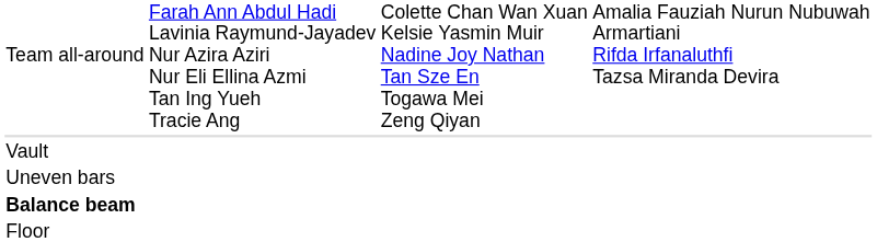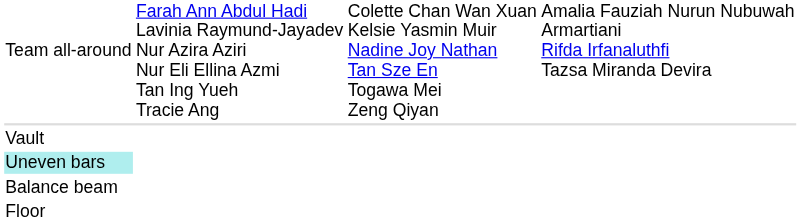Uneven bars | column 1: no background -> paleturquoise background
Balance beam | column 1: bold -> normal
